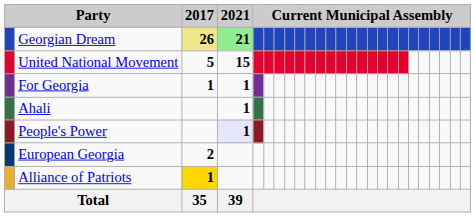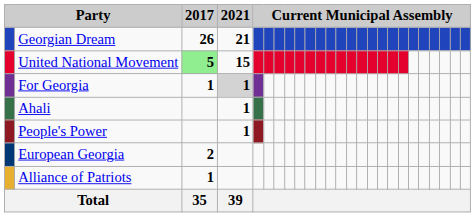Georgian Dream | 2017: khaki background -> no background
Georgian Dream | 2021: lightgreen background -> no background
United National Movement | 2017: no background -> lightgreen background
For Georgia | 2021: no background -> lightgrey background
People's Power | 2021: lavender background -> no background
Alliance of Patriots | 2017: gold background -> no background
